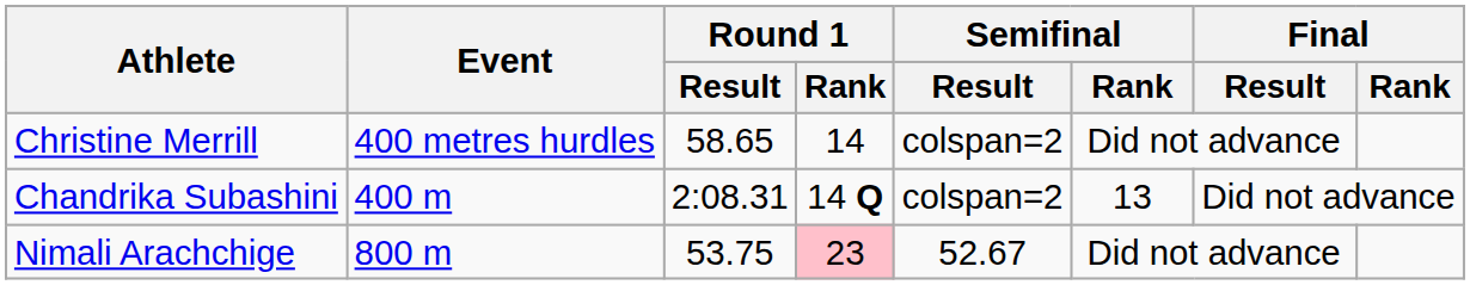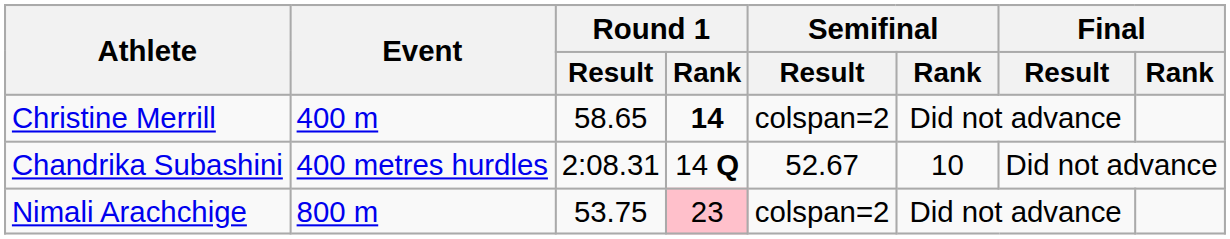Christine Merrill | Event: 400 metres hurdles -> 400 m
Christine Merrill | Round 1 / Rank: normal -> bold
Chandrika Subashini | Event: 400 m -> 400 metres hurdles
Chandrika Subashini | Semifinal / Result: colspan=2 -> 52.67
Chandrika Subashini | Semifinal / Rank: 13 -> 10
Nimali Arachchige | Semifinal / Result: 52.67 -> colspan=2
